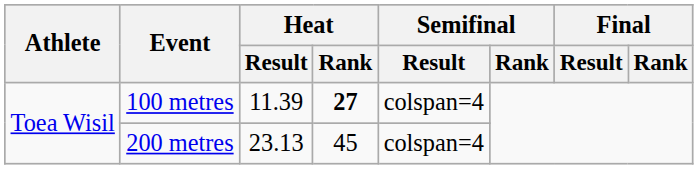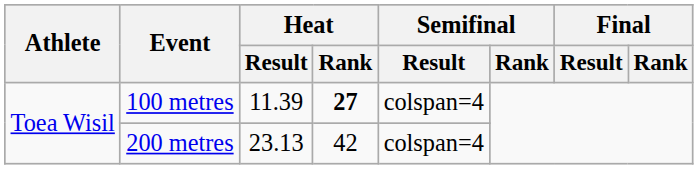200 metres | Heat / Rank: 45 -> 42
